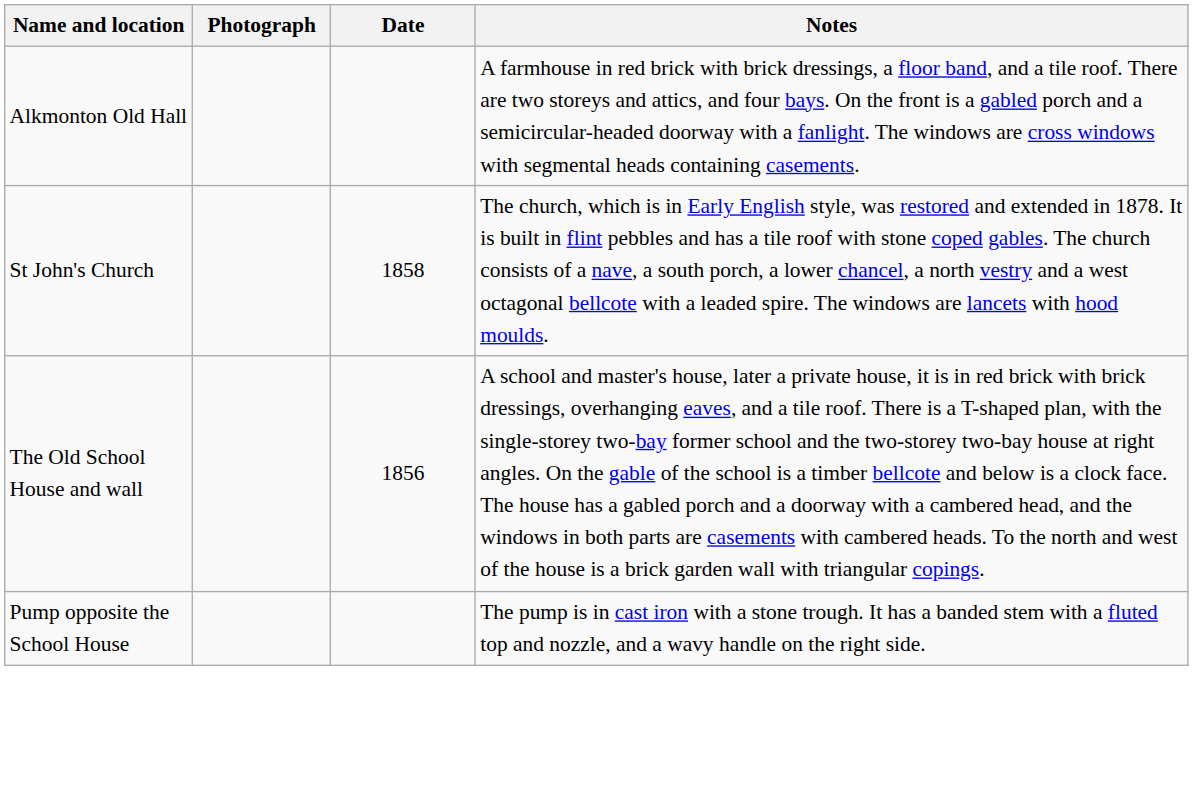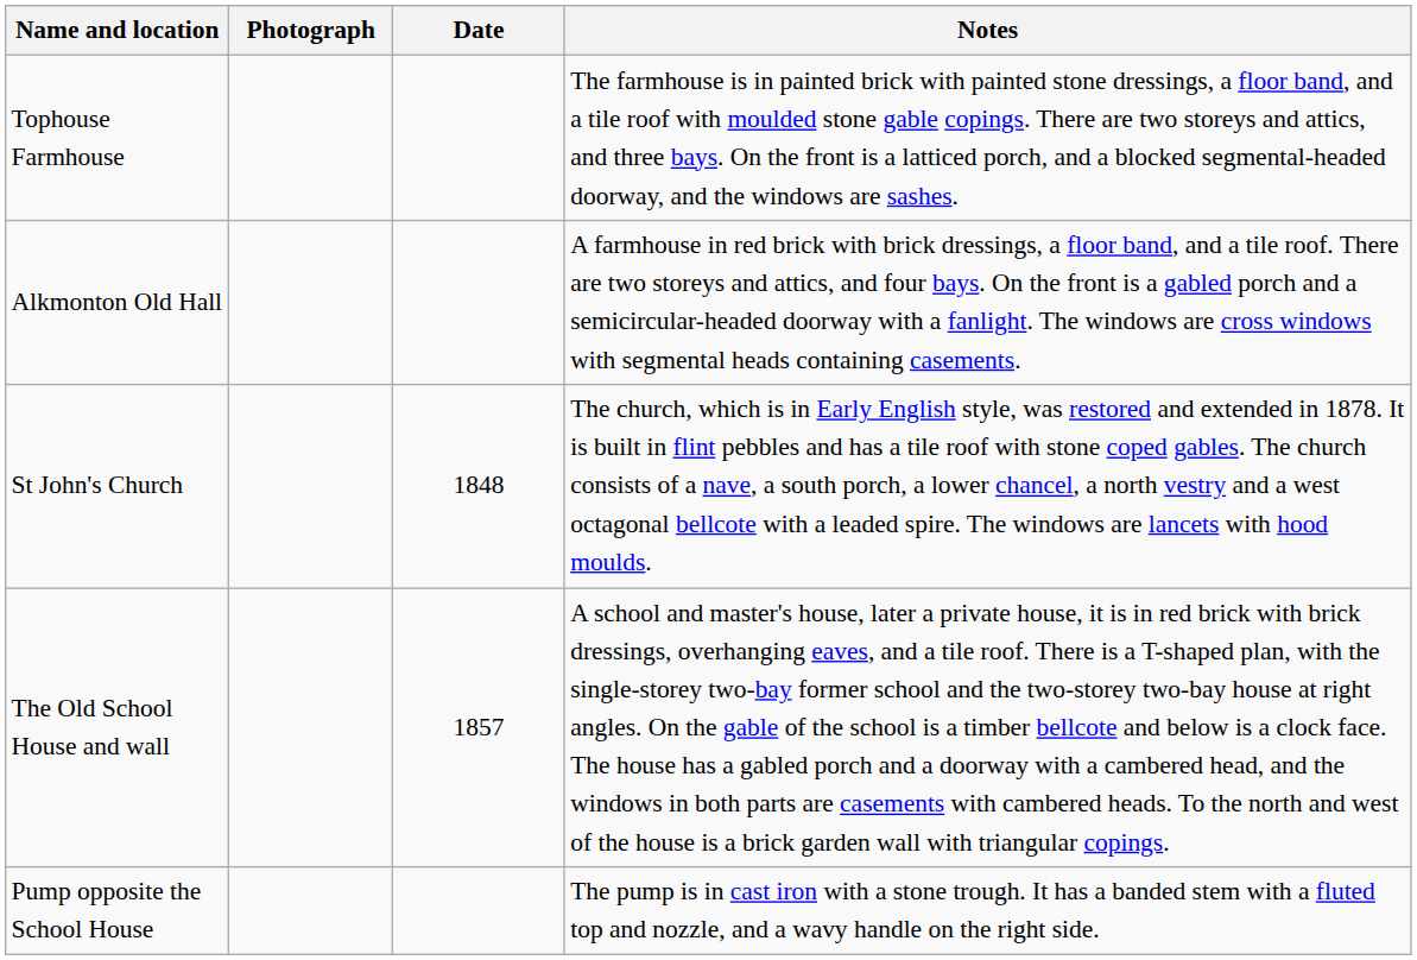+ row: Tophouse Farmhouse | The farmhouse is in painted brick with painted stone dressings, a floor band, and a tile roof with moulded stone gable copings. There are two storeys and attics, and three bays. On the front is a latticed porch, and a blocked segmental-headed doorway, and the windows are sashes.
St John's Church | Date: 1858 -> 1848
The Old School House and wall | Date: 1856 -> 1857
